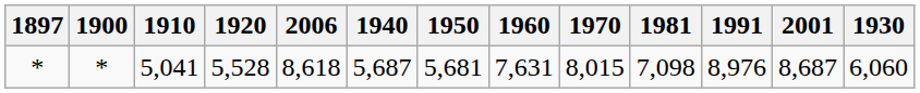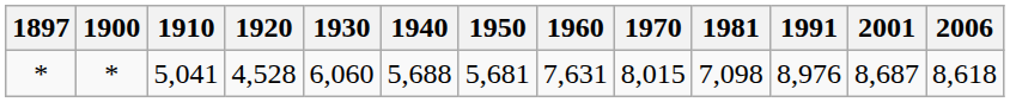columns swapped: 1930 <-> 2006
row 2 | 1920: 5,528 -> 4,528
row 2 | 1940: 5,687 -> 5,688
